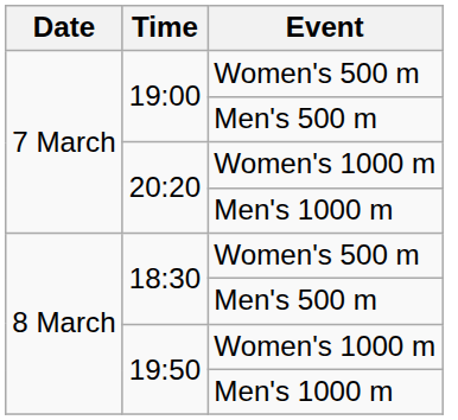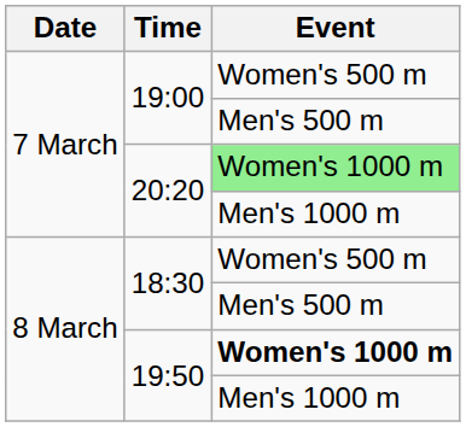20:20 / Women's 1000 m | Event: no background -> lightgreen background
19:50 / Women's 1000 m | Event: normal -> bold
